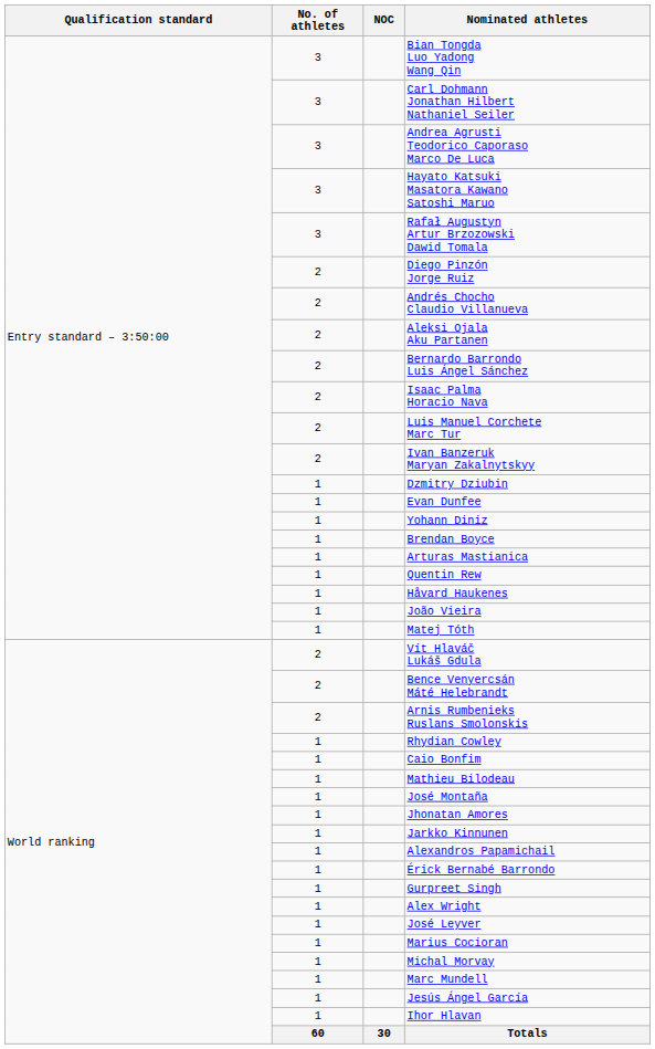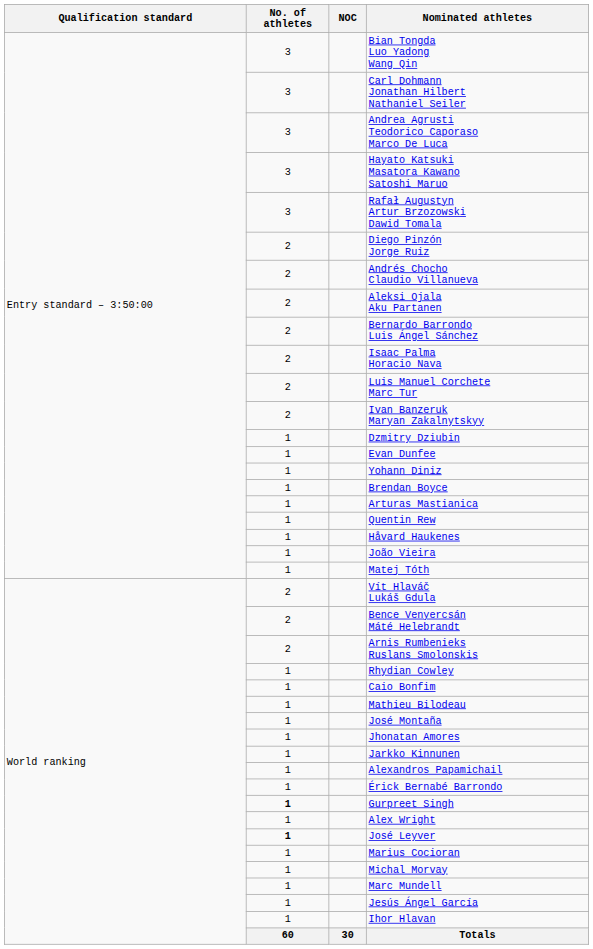Gurpreet Singh | No. of athletes: normal -> bold
José Leyver | No. of athletes: normal -> bold
